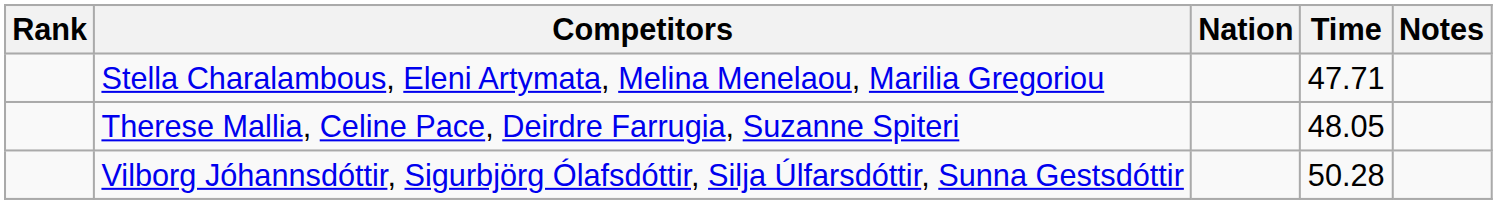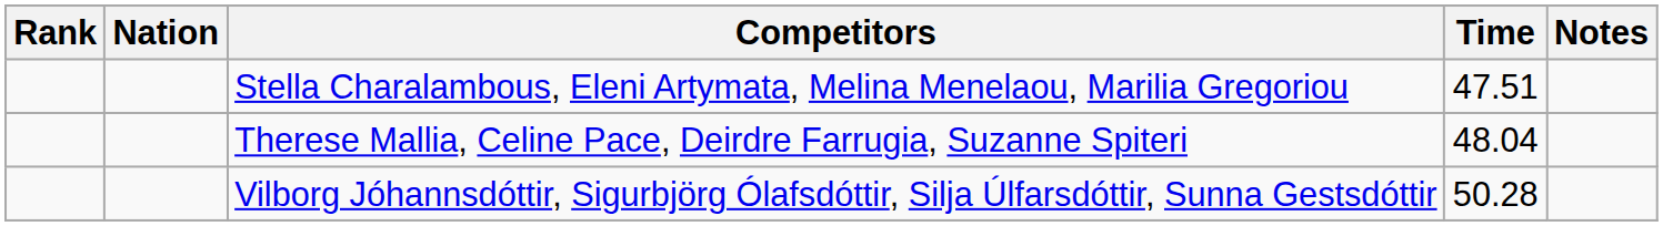columns swapped: Nation <-> Competitors
row 2 | Time: 47.71 -> 47.51
row 3 | Time: 48.05 -> 48.04
